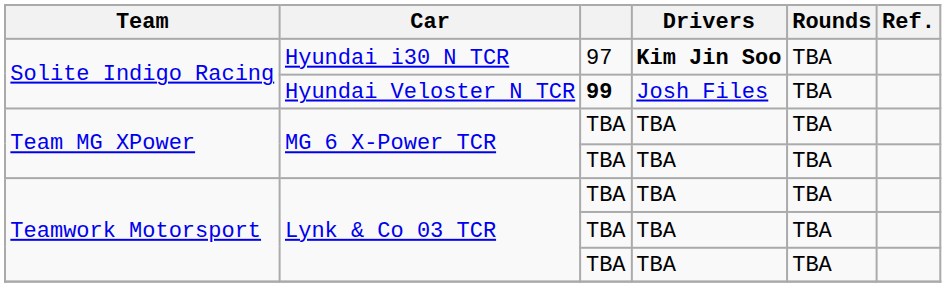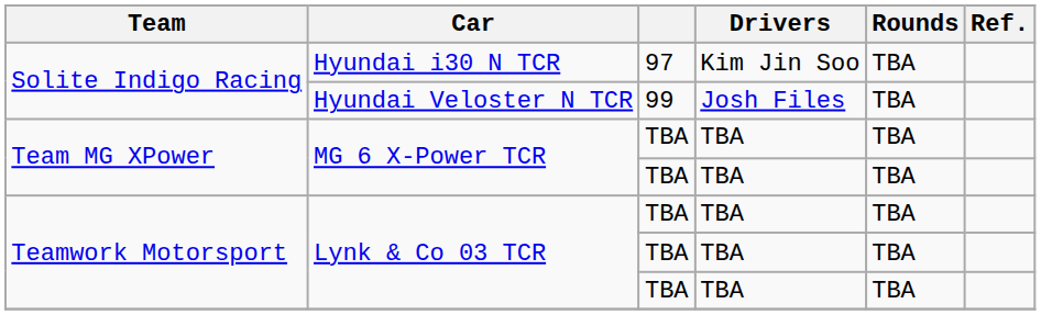Hyundai i30 N TCR | Drivers: bold -> normal
Hyundai Veloster N TCR | column 3: bold -> normal
